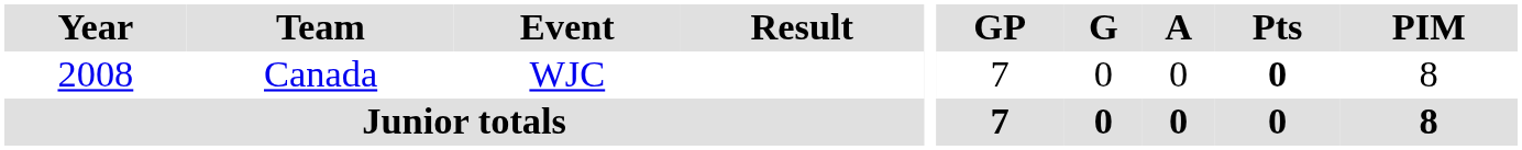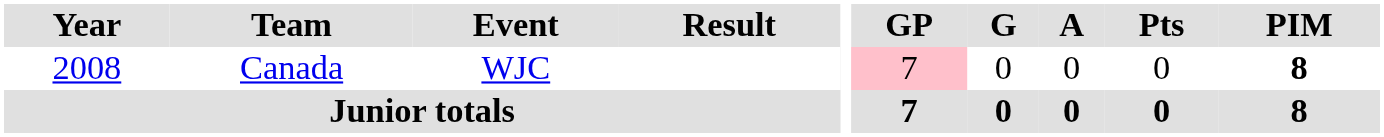Canada | GP: no background -> pink background
Canada | Pts: bold -> normal
Canada | PIM: normal -> bold
